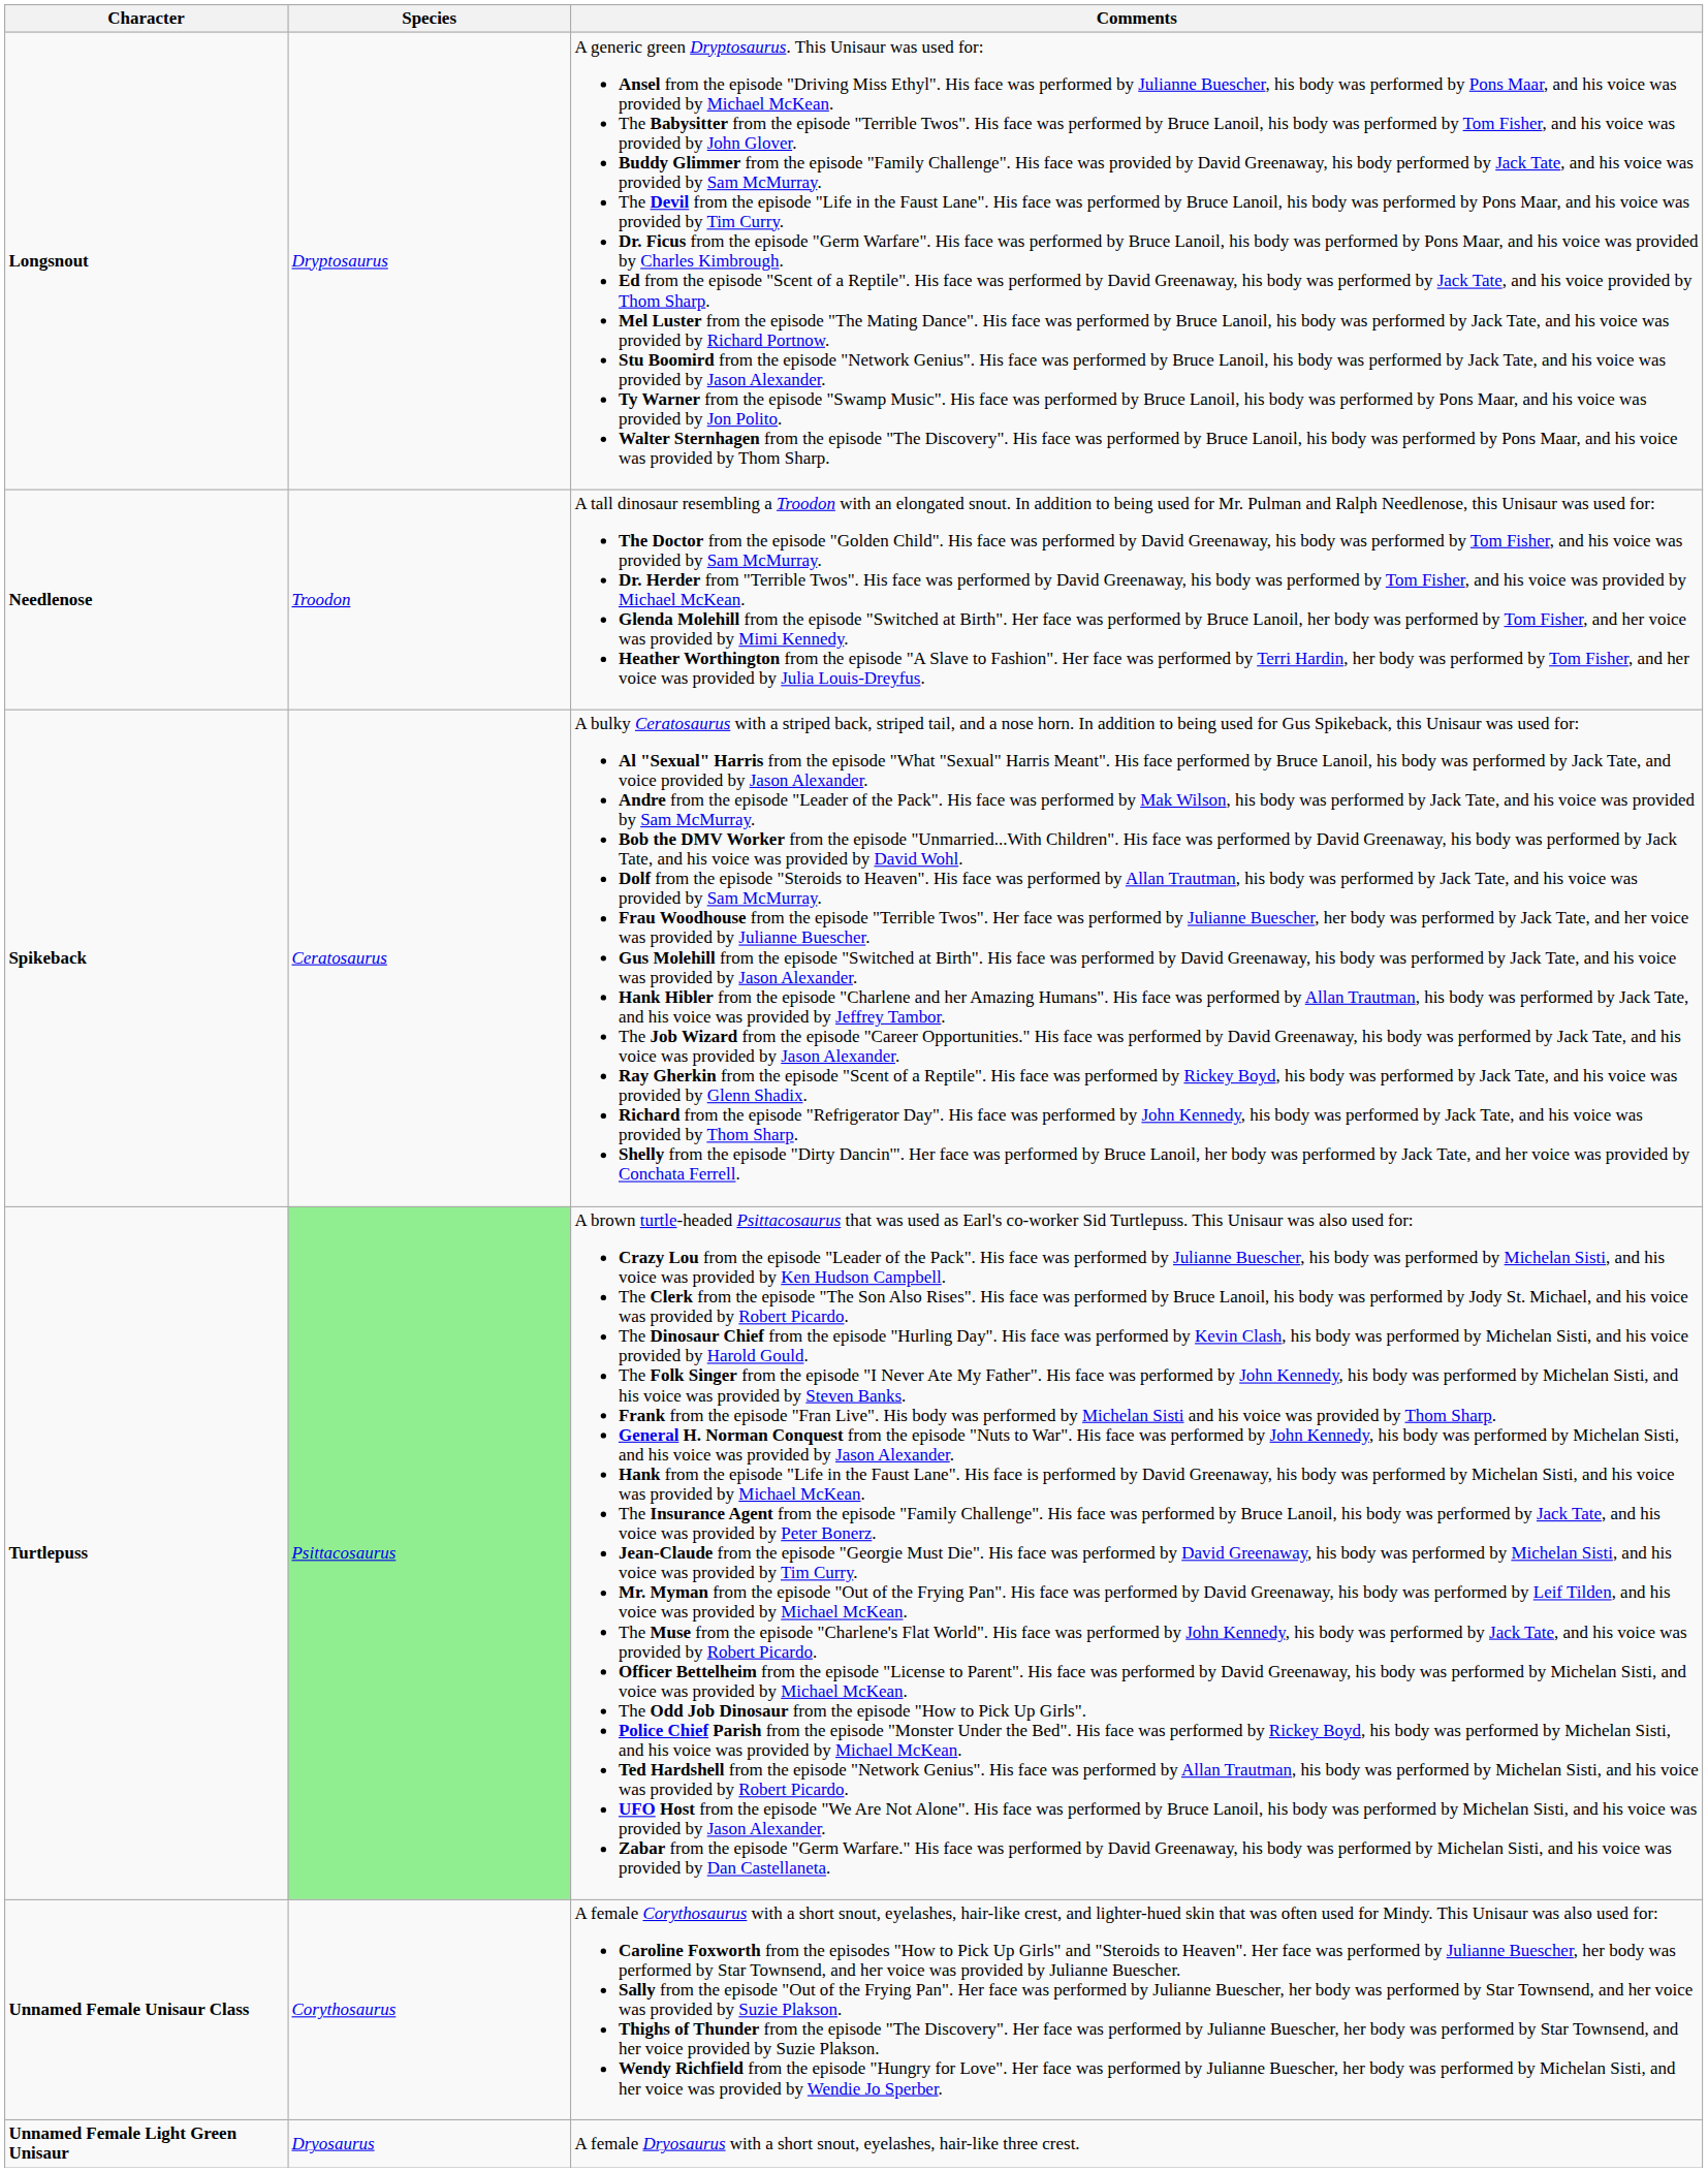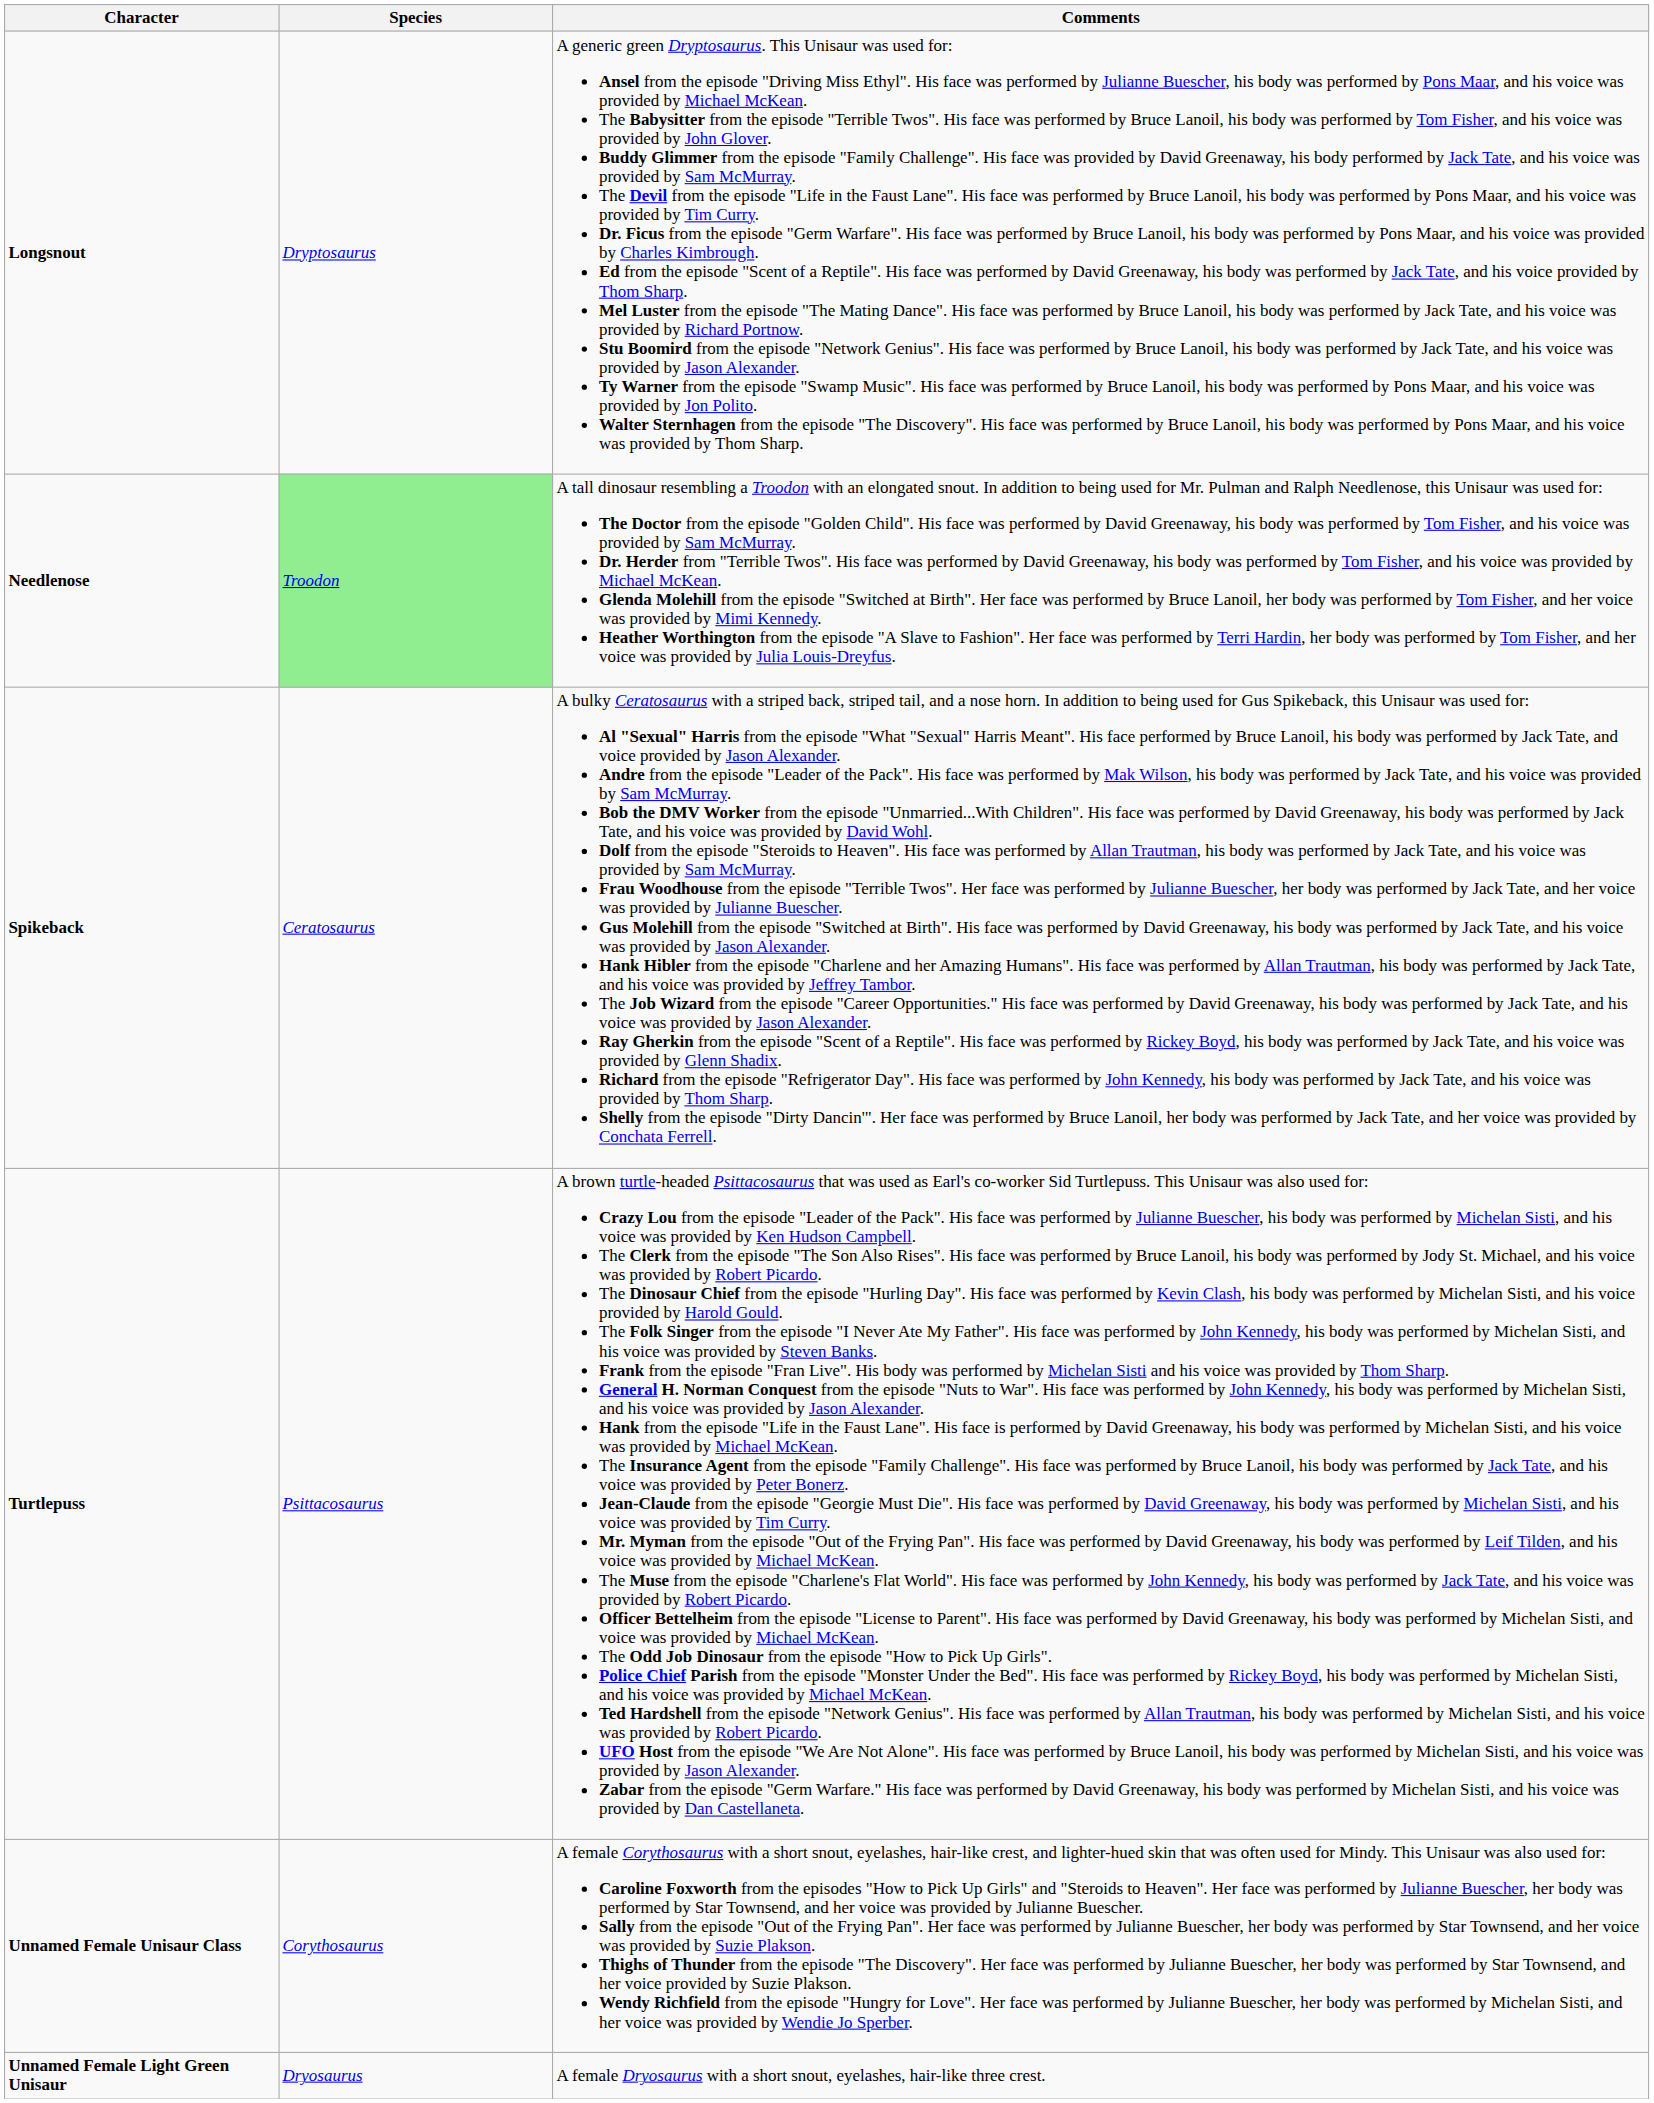Needlenose | Species: no background -> lightgreen background
Turtlepuss | Species: lightgreen background -> no background
